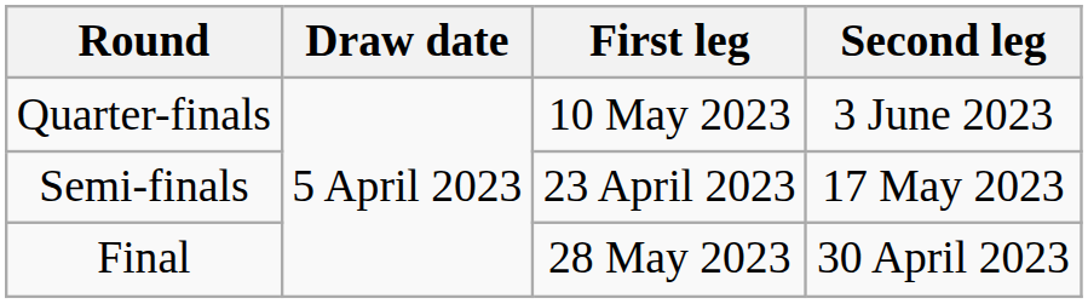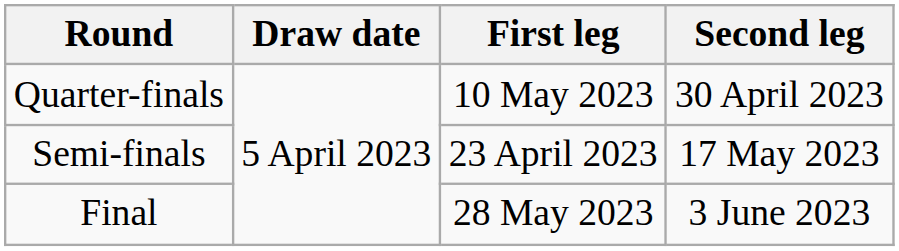Quarter-finals | Second leg: 3 June 2023 -> 30 April 2023
Final | Second leg: 30 April 2023 -> 3 June 2023
